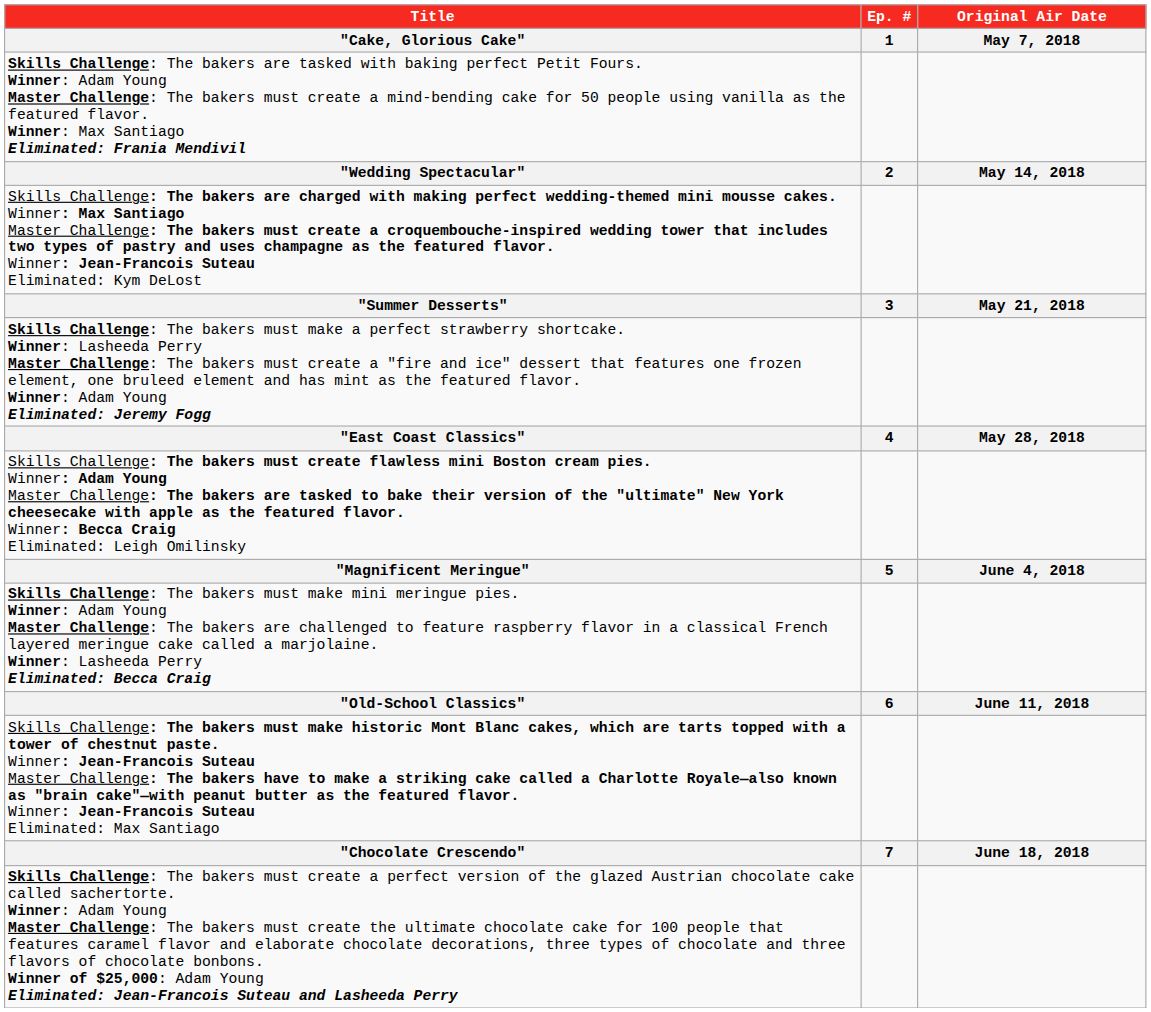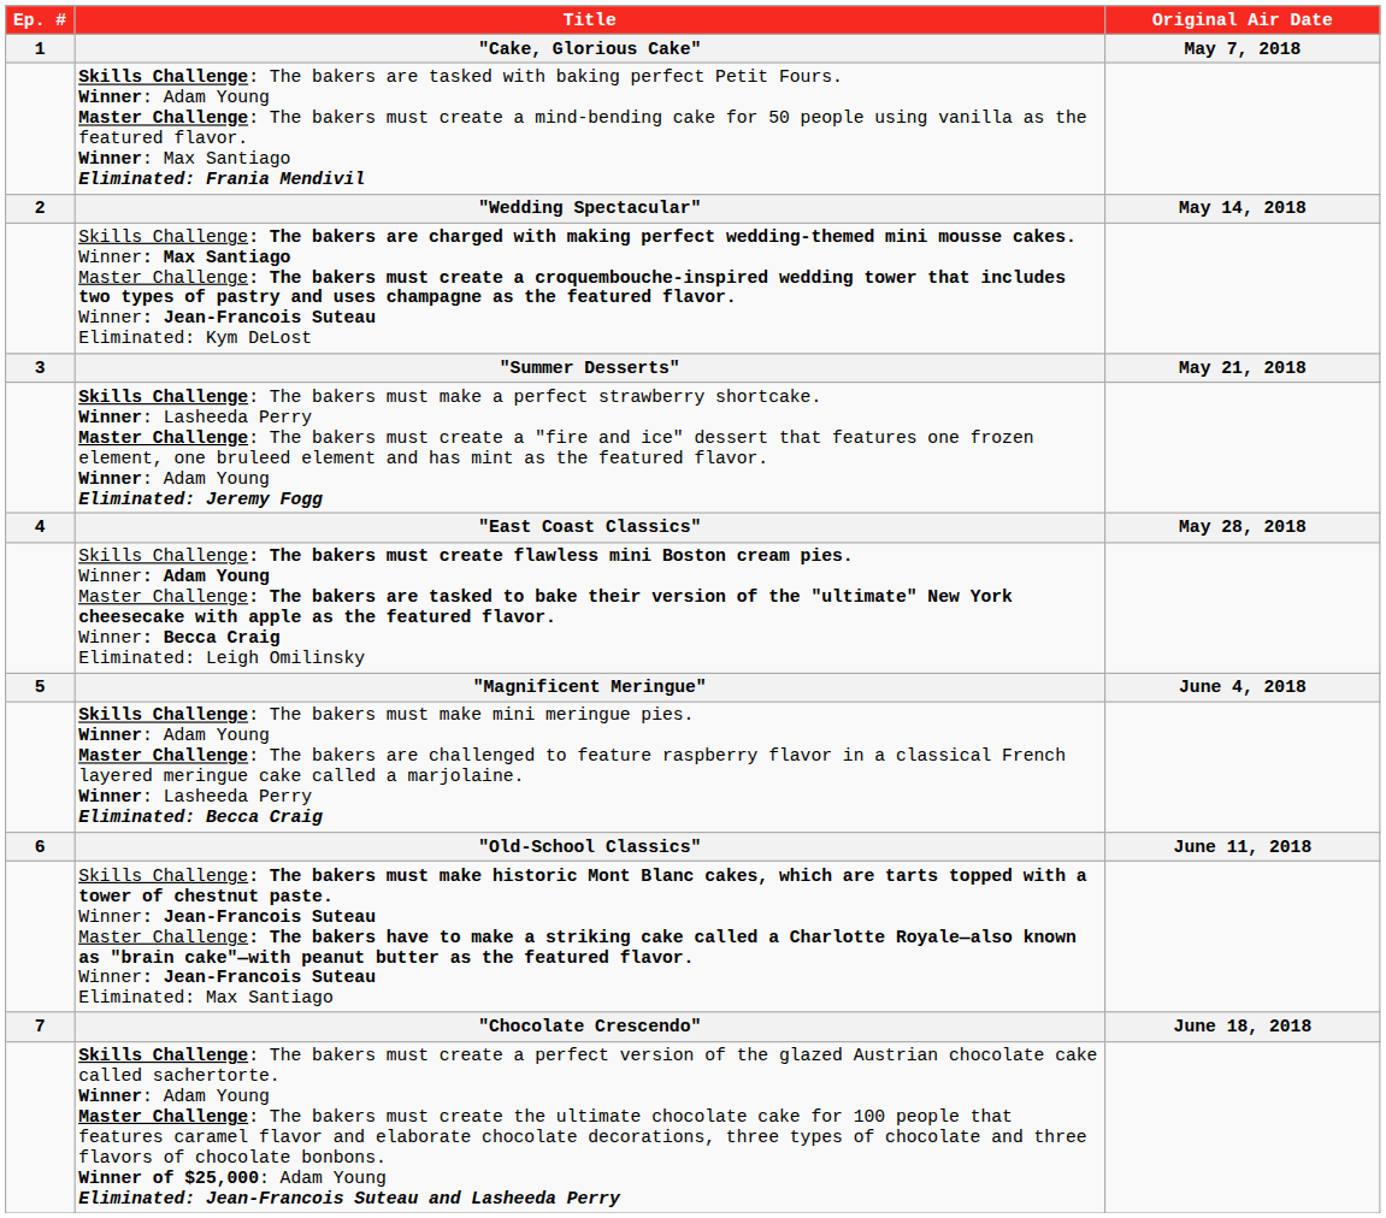columns swapped: Ep. # / 1 <-> Title / "Cake, Glorious Cake"
